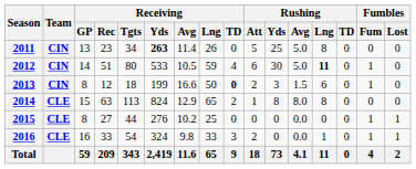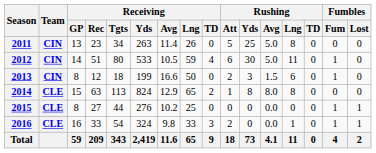2011 | Receiving / Yds: bold -> normal
2012 | Rushing / Lng: bold -> normal
2013 | Receiving / TD: bold -> normal
